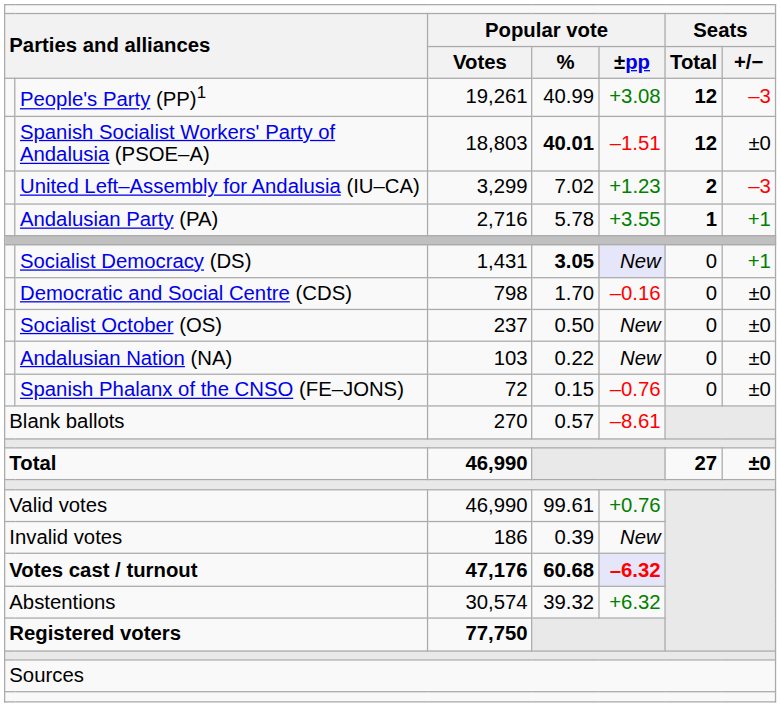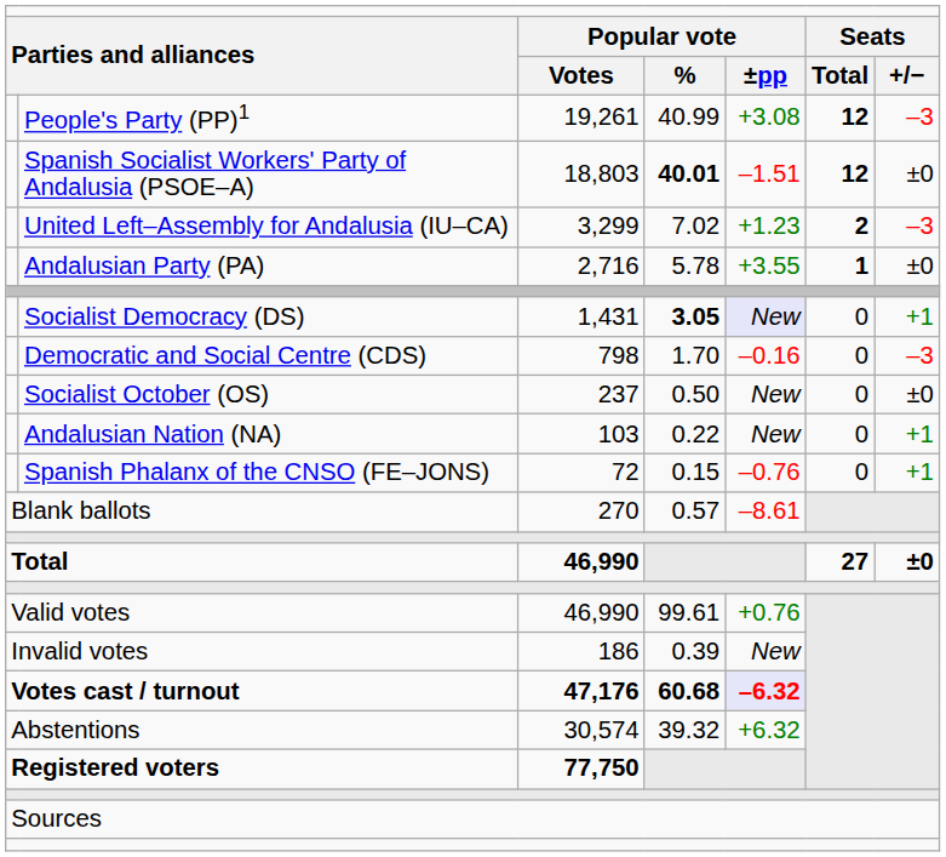Andalusian Party (PA) | column 7: +1 -> ±0
Democratic and Social Centre (CDS) | column 7: ±0 -> –3
Andalusian Nation (NA) | column 7: ±0 -> +1
Spanish Phalanx of the CNSO (FE–JONS) | column 7: ±0 -> +1
